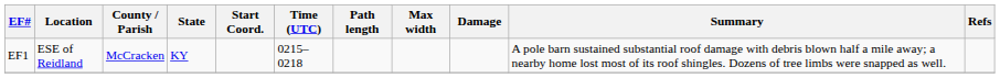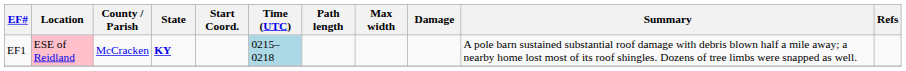EF1 | Location: no background -> pink background
EF1 | State: normal -> bold
EF1 | Time (UTC): no background -> lightblue background
